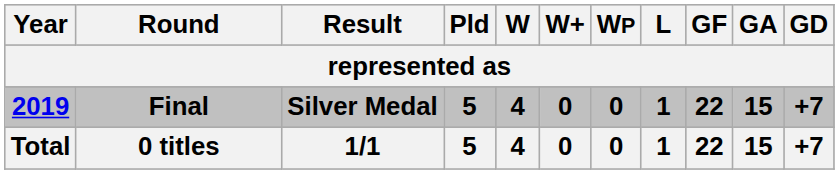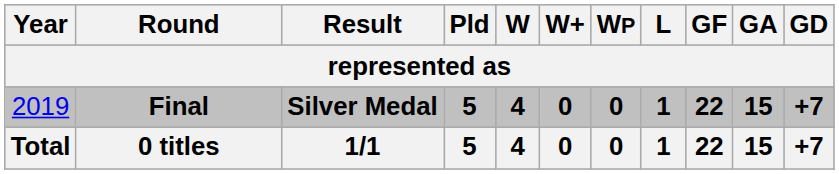Final | Year: bold -> normal
